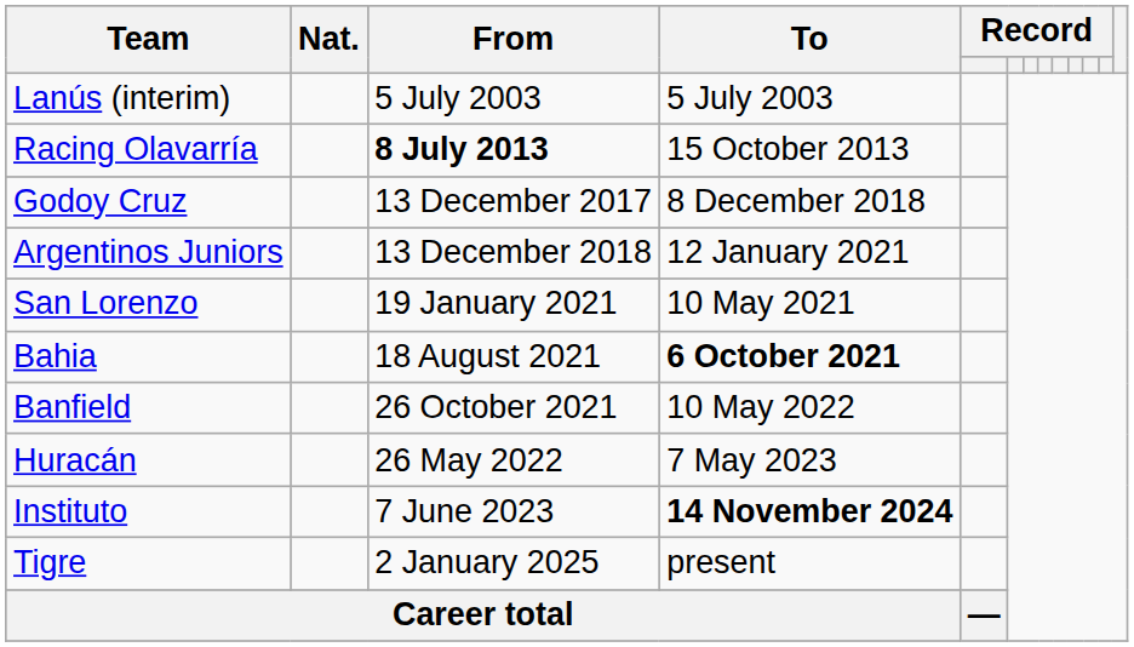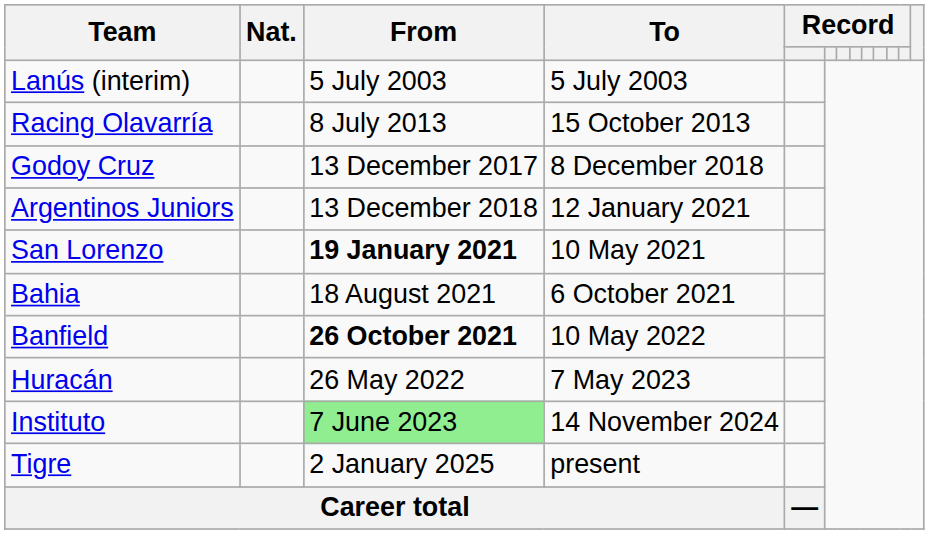Racing Olavarría | From: bold -> normal
San Lorenzo | From: normal -> bold
Bahia | To: bold -> normal
Banfield | From: normal -> bold
Instituto | From: no background -> lightgreen background
Instituto | To: bold -> normal
